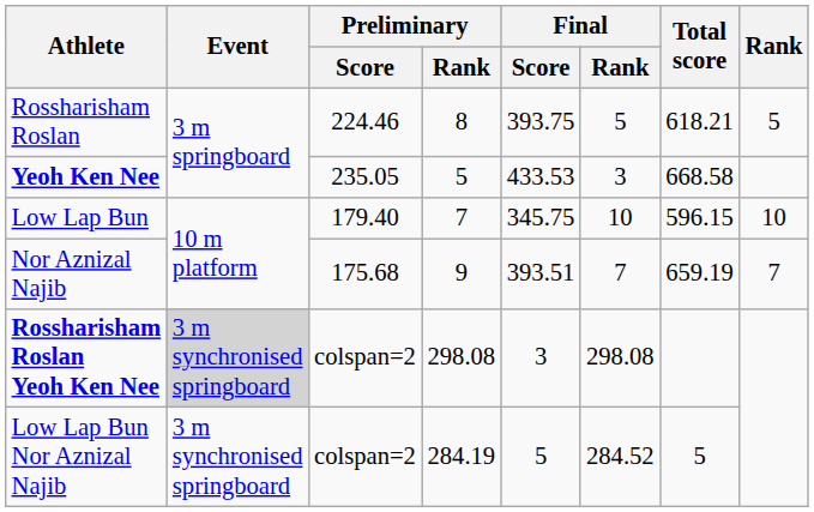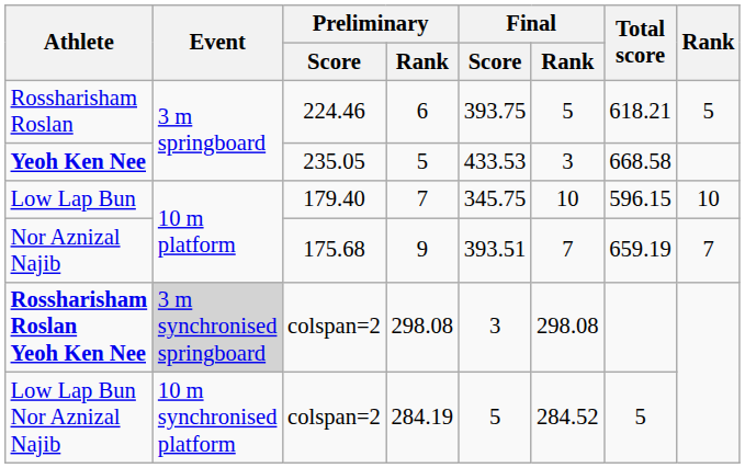Rossharisham Roslan | Preliminary / Rank: 8 -> 6
Low Lap Bun Nor Aznizal Najib | Event: 3 m synchronised springboard -> 10 m synchronised platform
